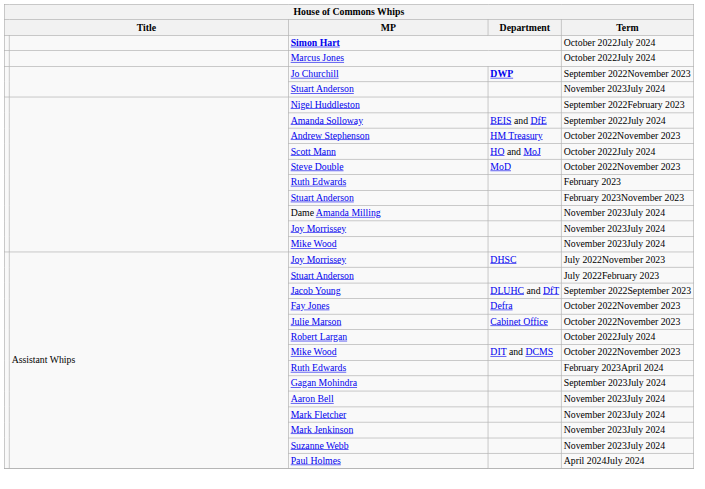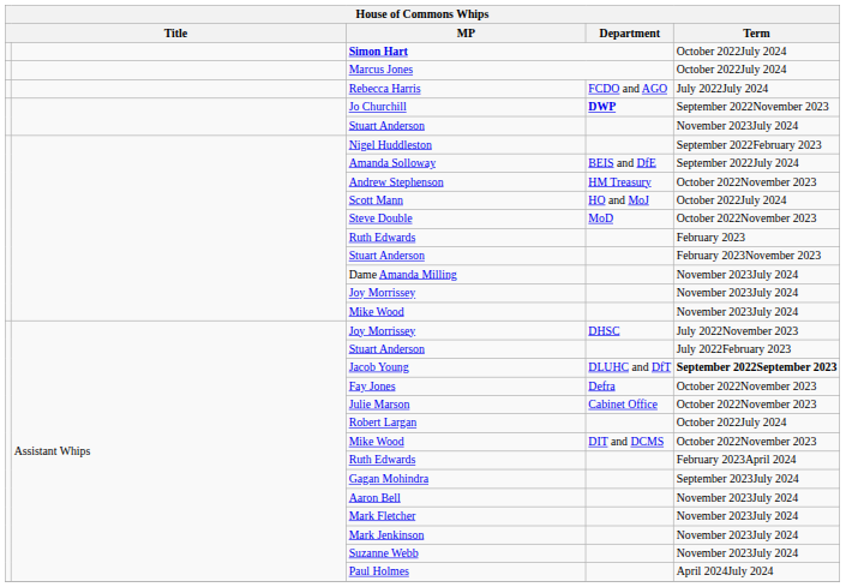+ row: Rebecca Harris | FCDO and AGO | July 2022July 2024
Jacob Young | Term: normal -> bold
